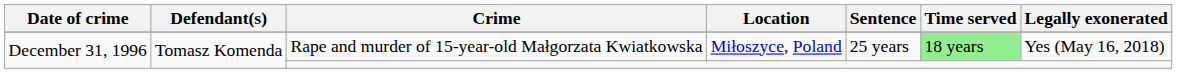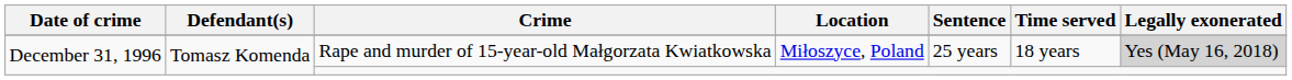Rape and murder of 15-year-old Małgorzata Kwiatkowska | Time served: lightgreen background -> no background
Rape and murder of 15-year-old Małgorzata Kwiatkowska | Legally exonerated: no background -> lightgrey background
